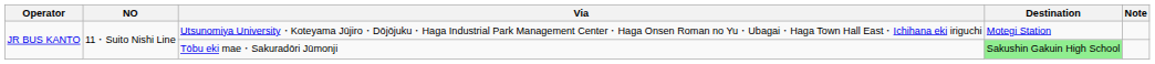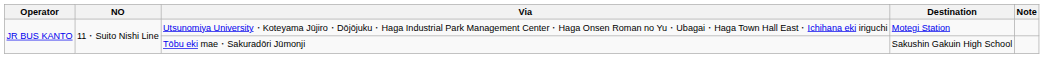Tōbu eki mae・Sakuradōri Jūmonji | Destination: lightgreen background -> no background
